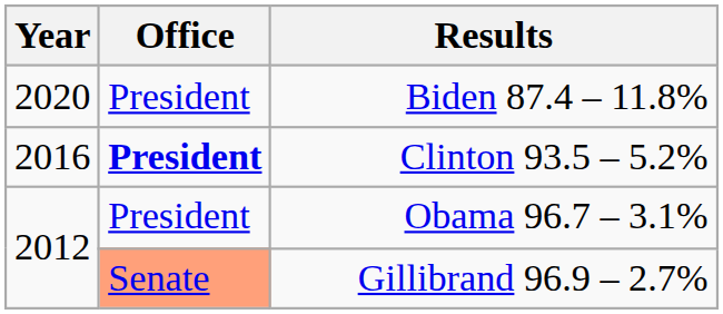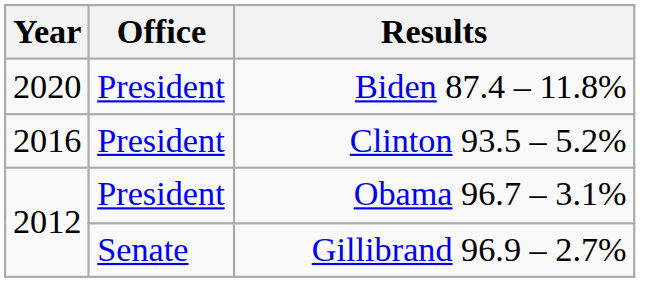Clinton 93.5 – 5.2% | Office: bold -> normal
Gillibrand 96.9 – 2.7% | Office: lightsalmon background -> no background
